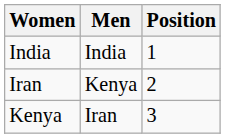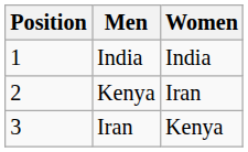columns swapped: Position <-> Women
